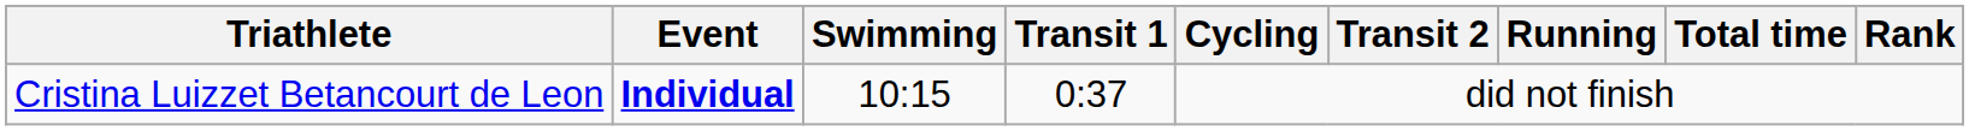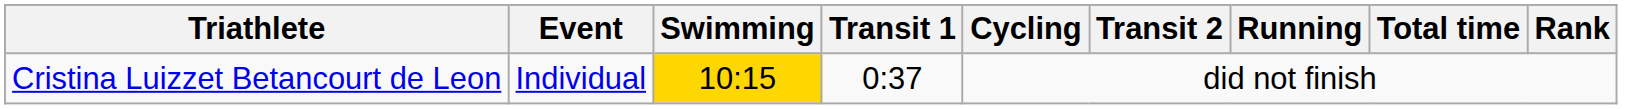Cristina Luizzet Betancourt de Leon | Event: bold -> normal
Cristina Luizzet Betancourt de Leon | Swimming: no background -> gold background
